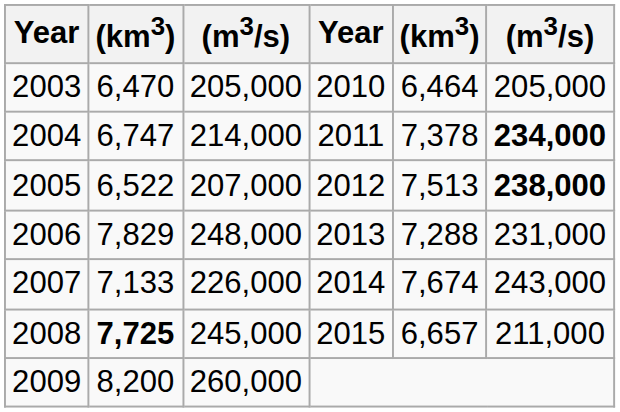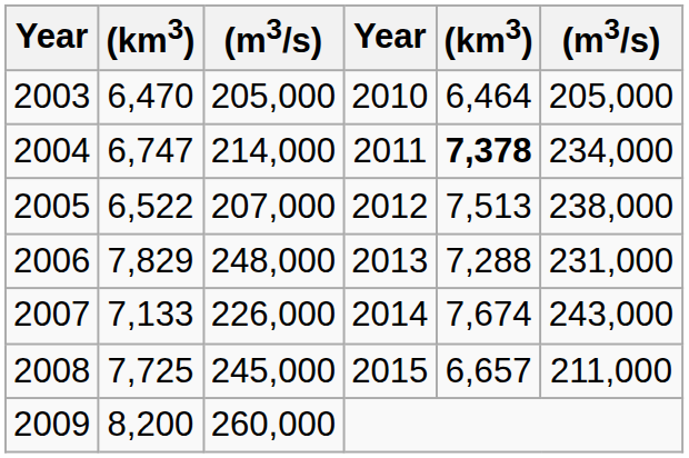2004 | column 5: normal -> bold
2004 | column 6: bold -> normal
2005 | column 6: bold -> normal
2008 | column 2: bold -> normal
